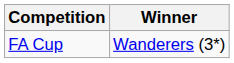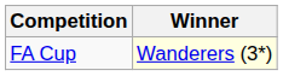FA Cup | Winner: no background -> lightyellow background
